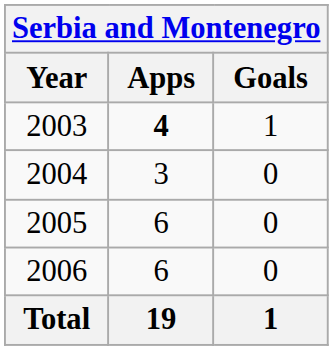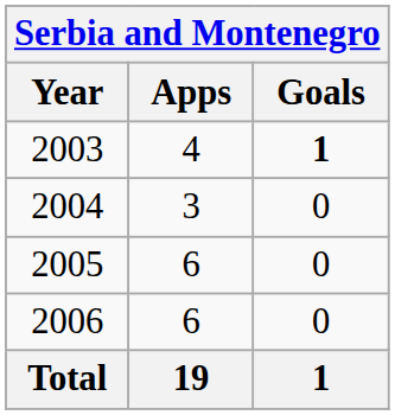2003 | Apps: bold -> normal
2003 | Goals: normal -> bold
